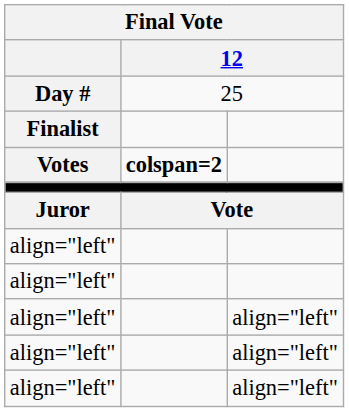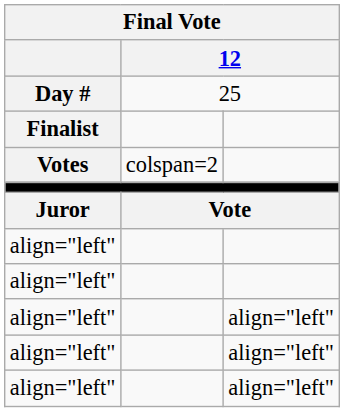Votes | column 2: bold -> normal
